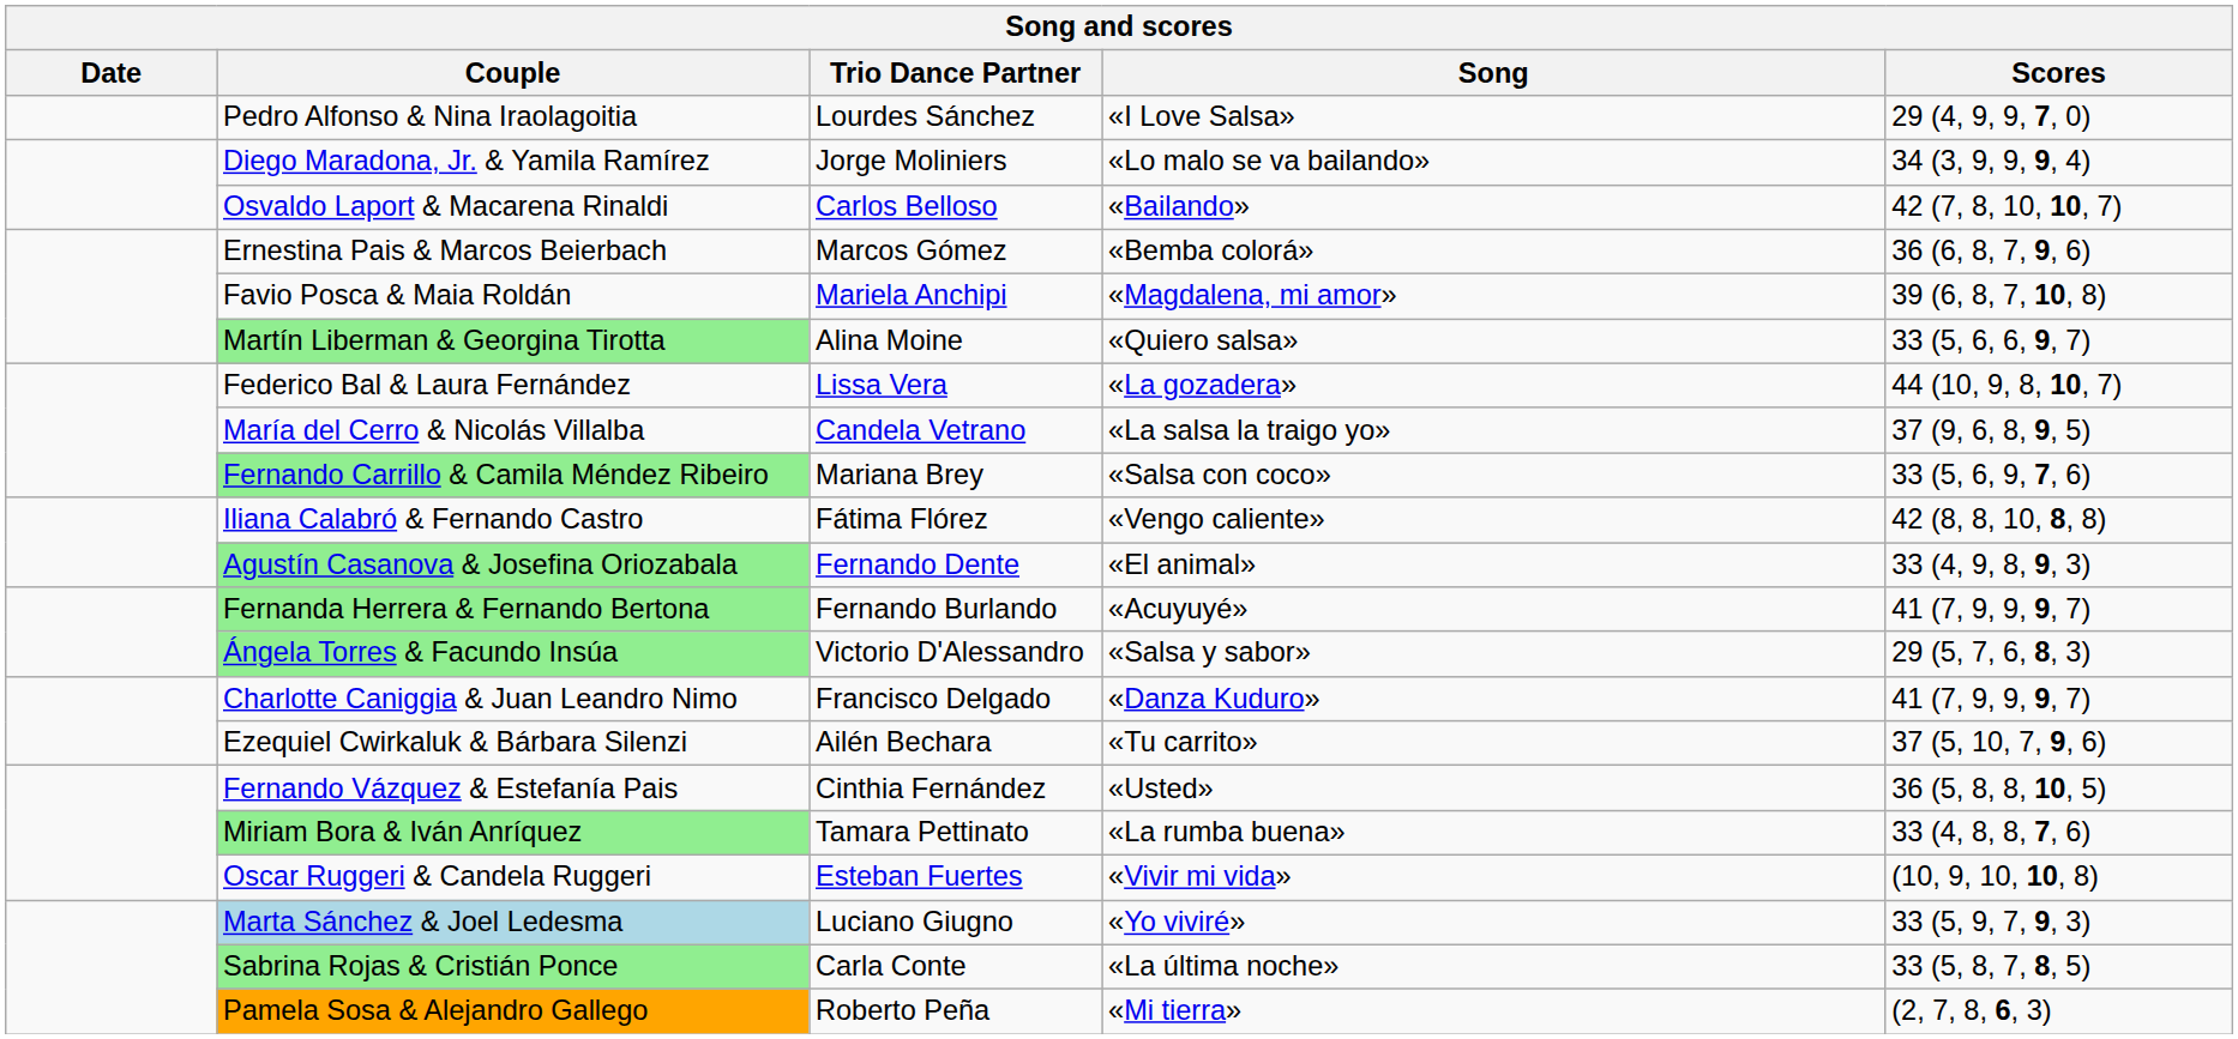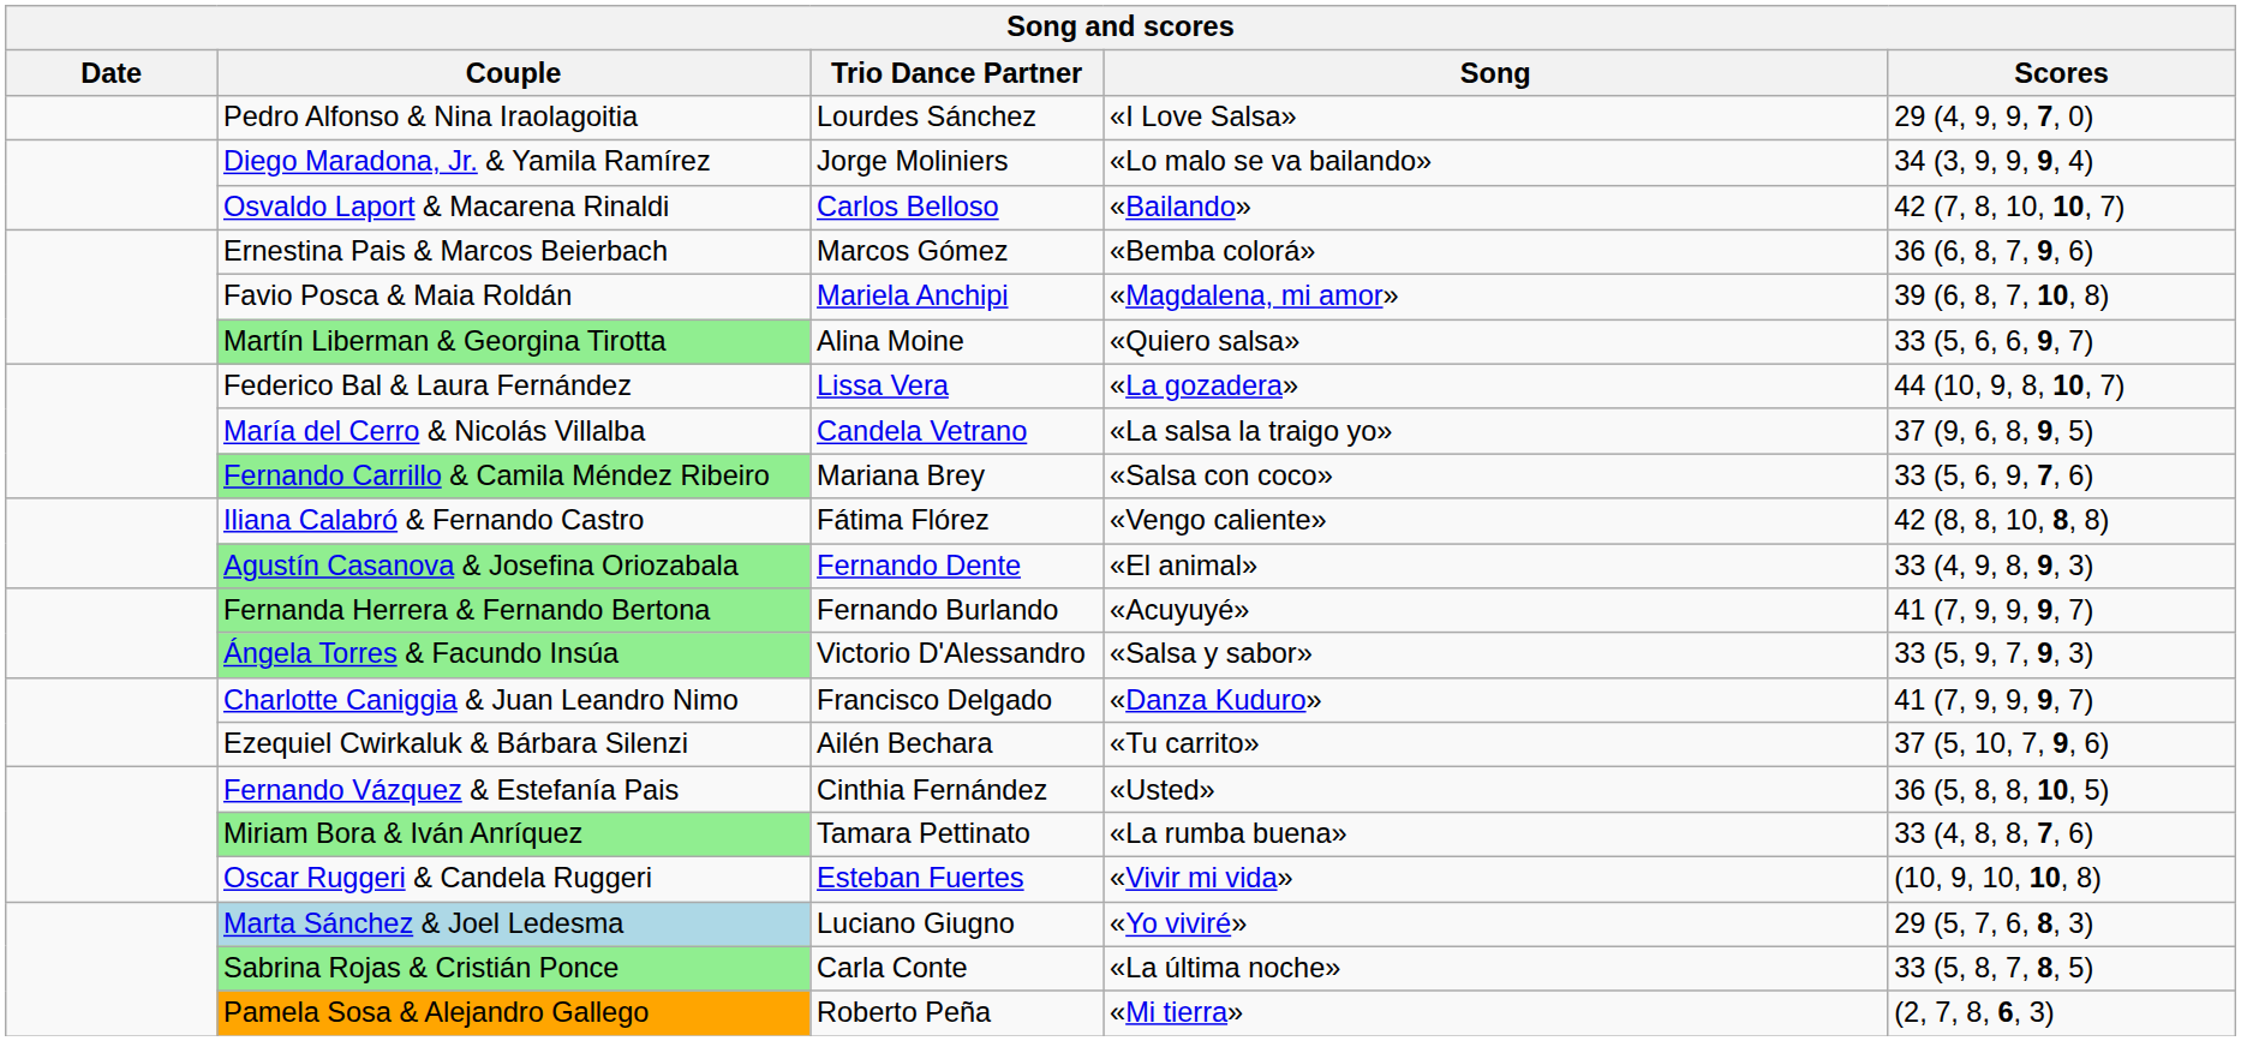Ángela Torres & Facundo Insúa | Scores: 29 (5, 7, 6, 8, 3) -> 33 (5, 9, 7, 9, 3)
Marta Sánchez & Joel Ledesma | Scores: 33 (5, 9, 7, 9, 3) -> 29 (5, 7, 6, 8, 3)
